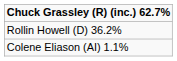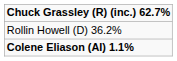row 3 | column 1: normal -> bold
